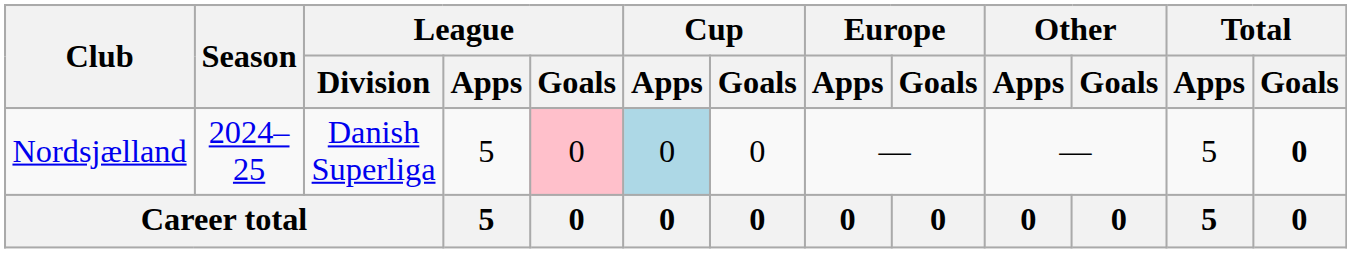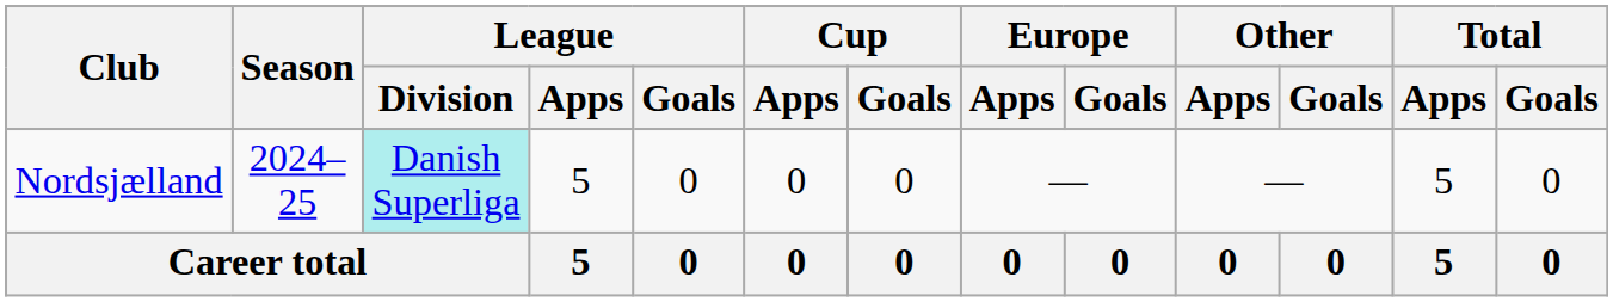Nordsjælland | League / Division: no background -> paleturquoise background
Nordsjælland | League / Goals: pink background -> no background
Nordsjælland | Cup / Apps: lightblue background -> no background
Nordsjælland | Total / Goals: bold -> normal
